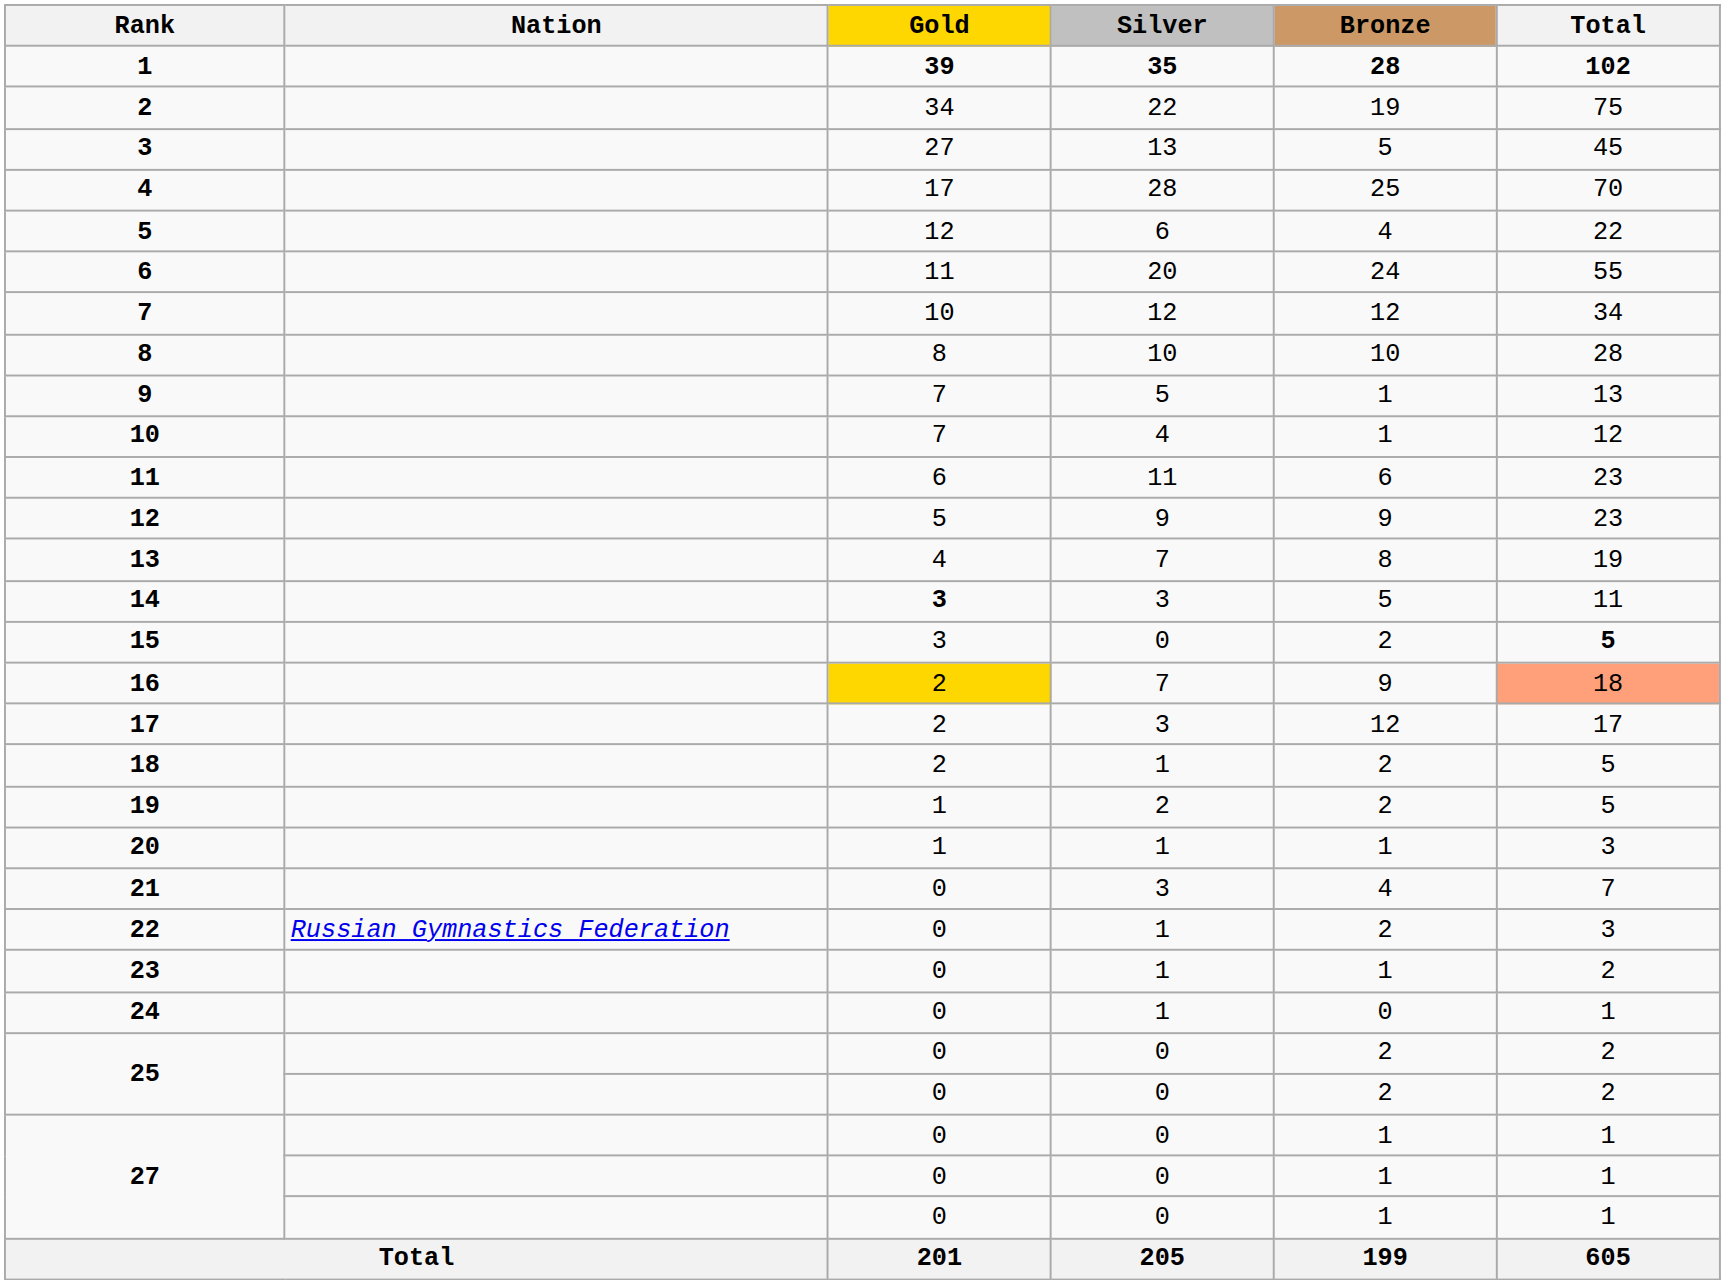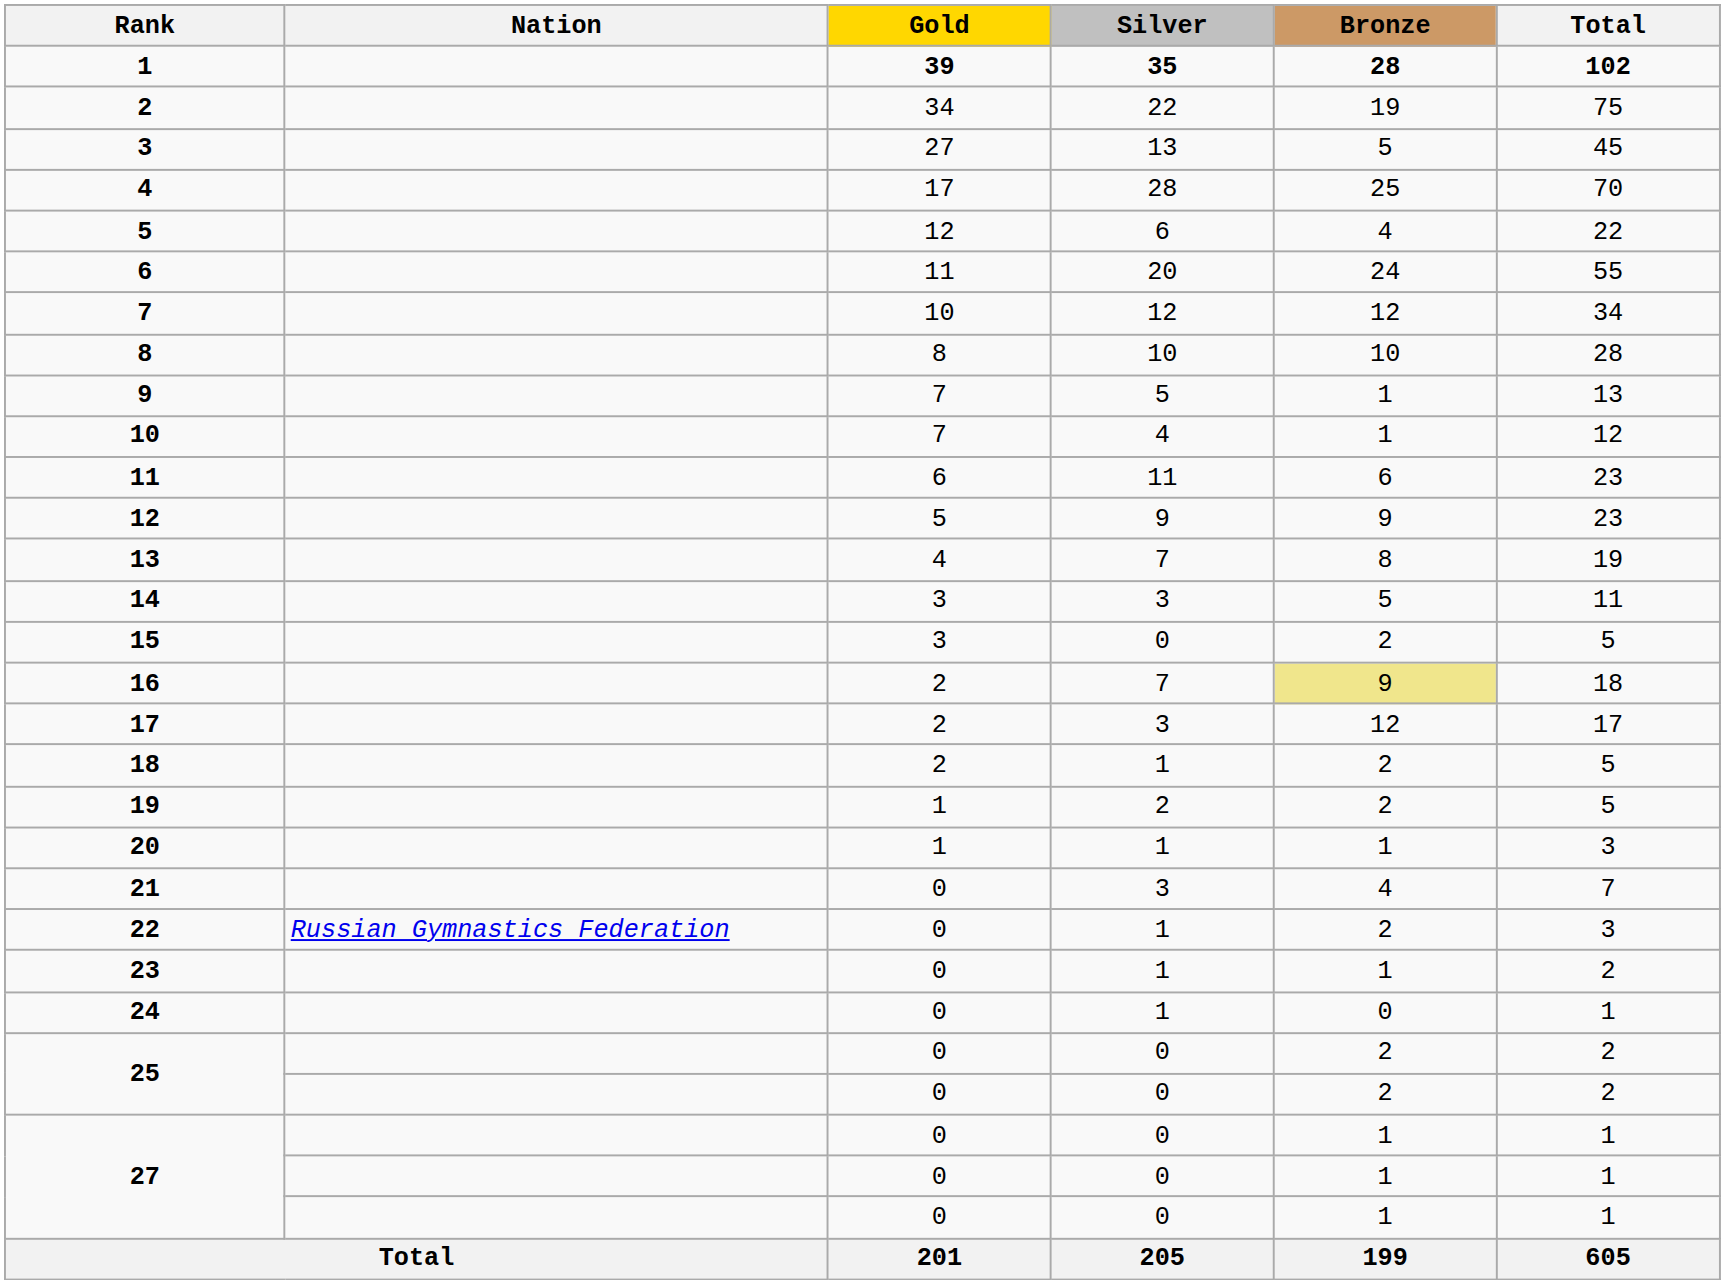14 | Gold: bold -> normal
15 | Total: bold -> normal
16 | Gold: gold background -> no background
16 | Bronze: no background -> khaki background
16 | Total: lightsalmon background -> no background
